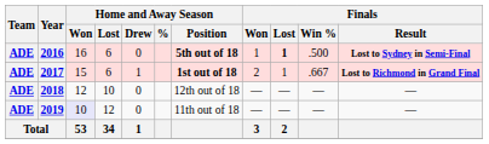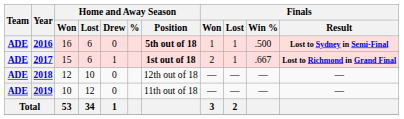2016 | Finals / Lost: bold -> normal
2019 | Home and Away Season / Won: lavender background -> no background
